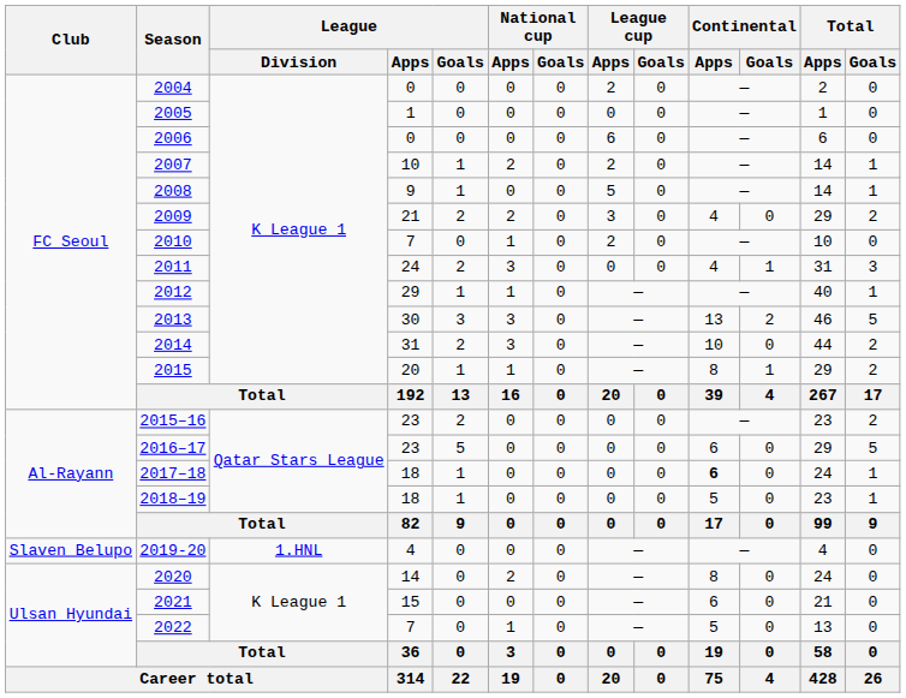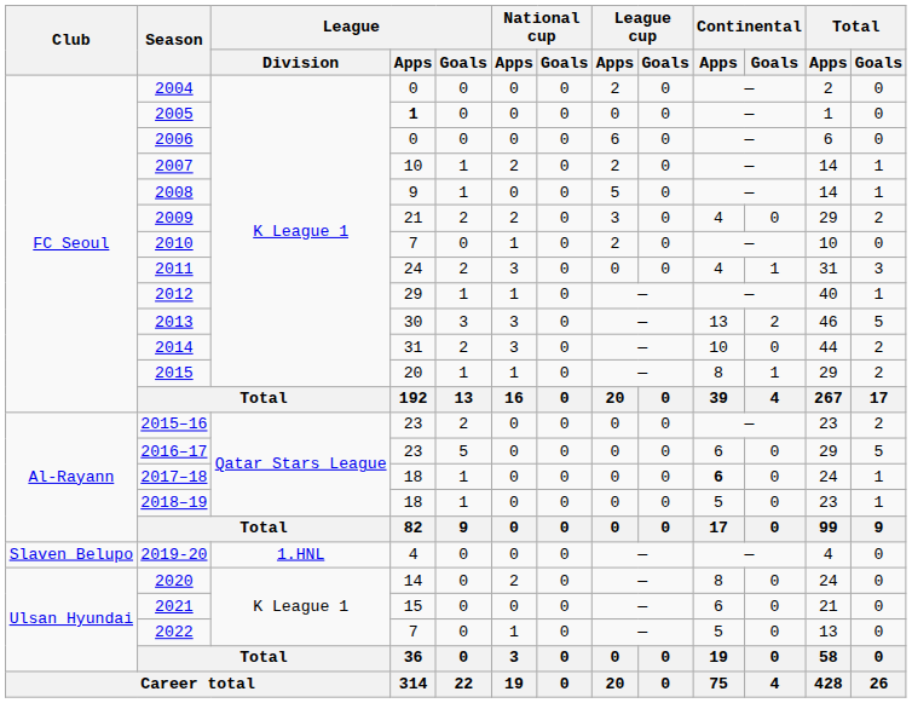2005 | League / Apps: normal -> bold
